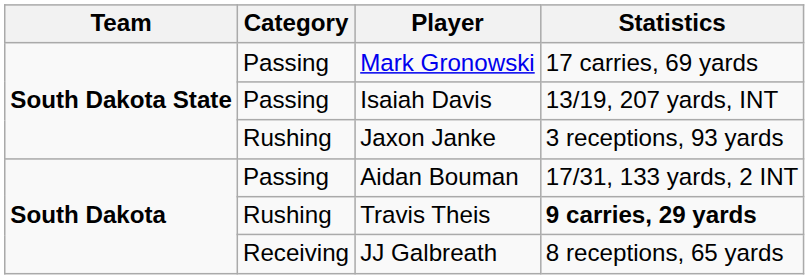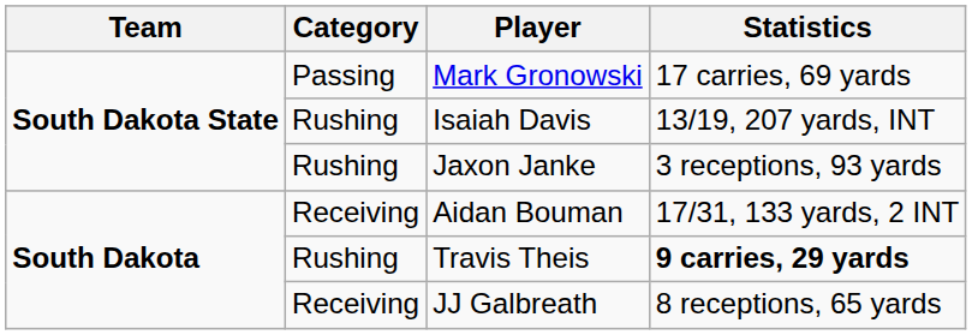Isaiah Davis | Category: Passing -> Rushing
Aidan Bouman | Category: Passing -> Receiving
